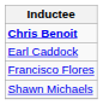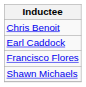row 2 | column 1: bold -> normal
